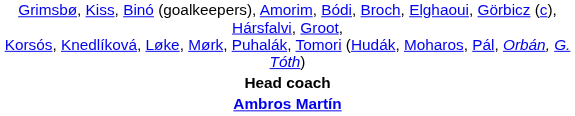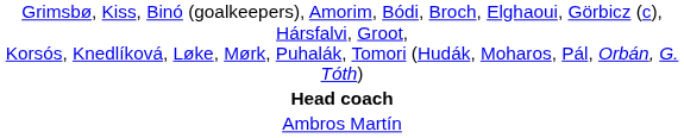row 3 | column 1: bold -> normal
